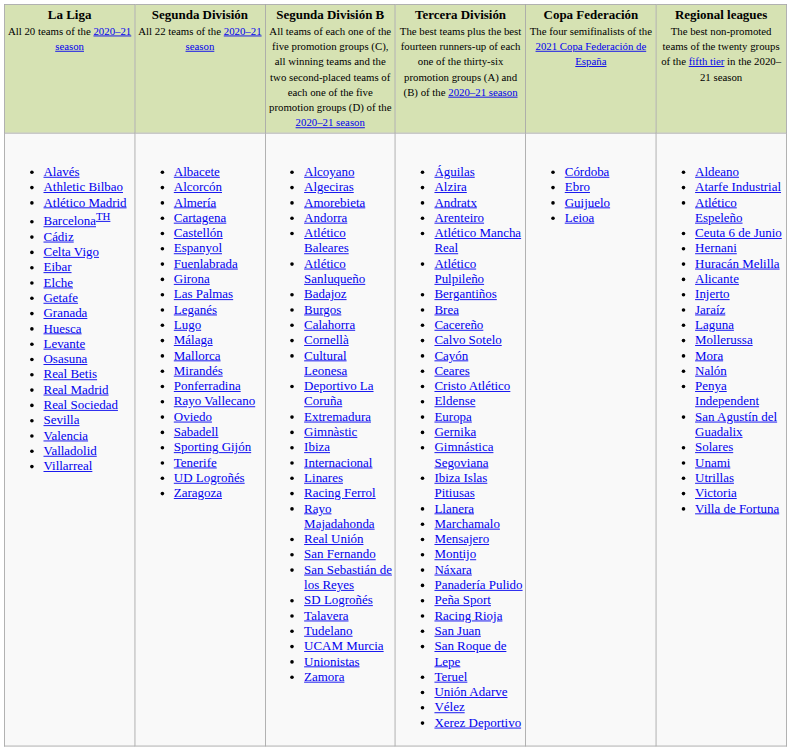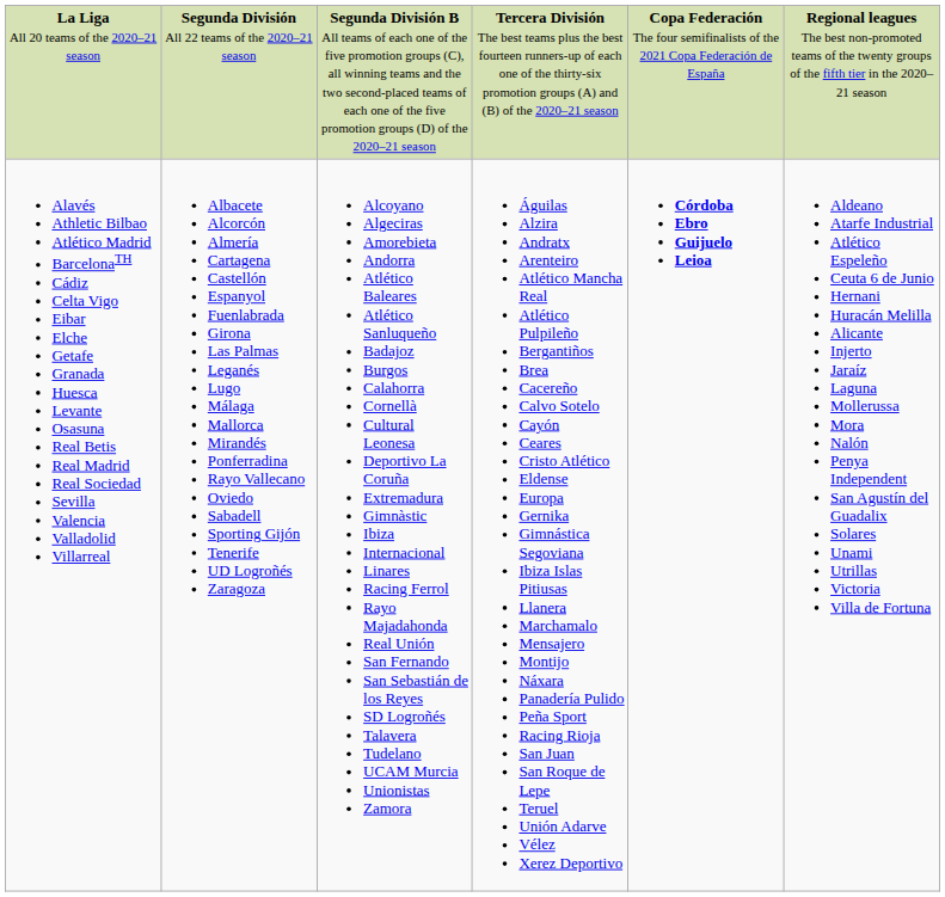row 2 | column 5: normal -> bold
